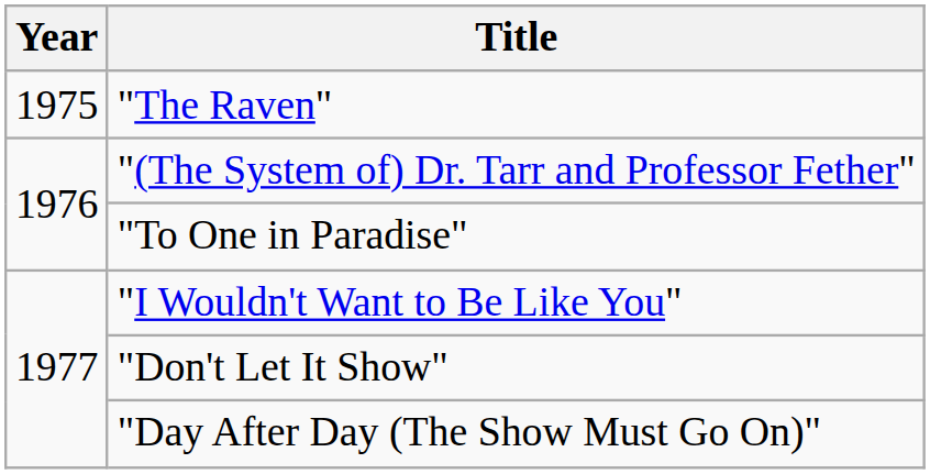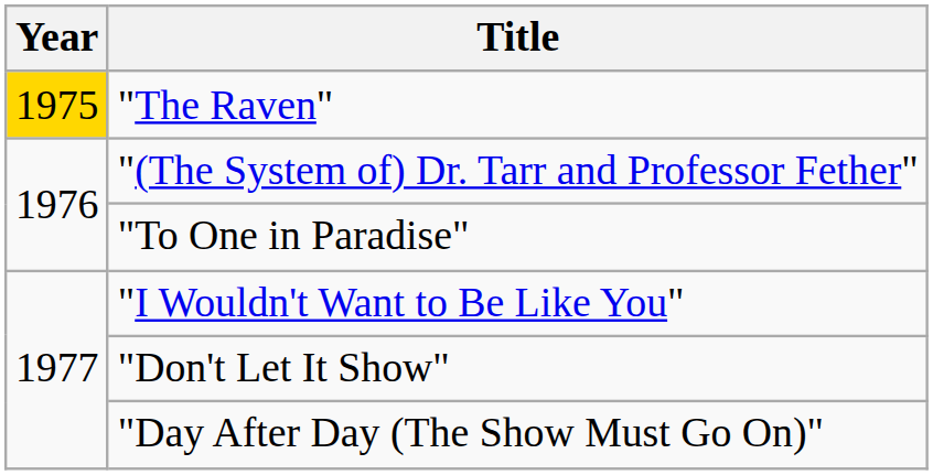"The Raven" | Year: no background -> gold background
